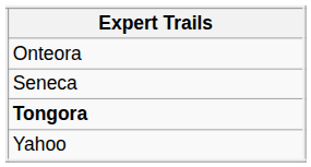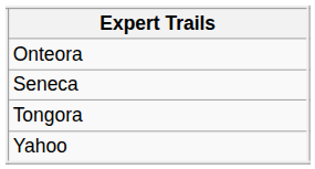row 4 | column 1: bold -> normal
